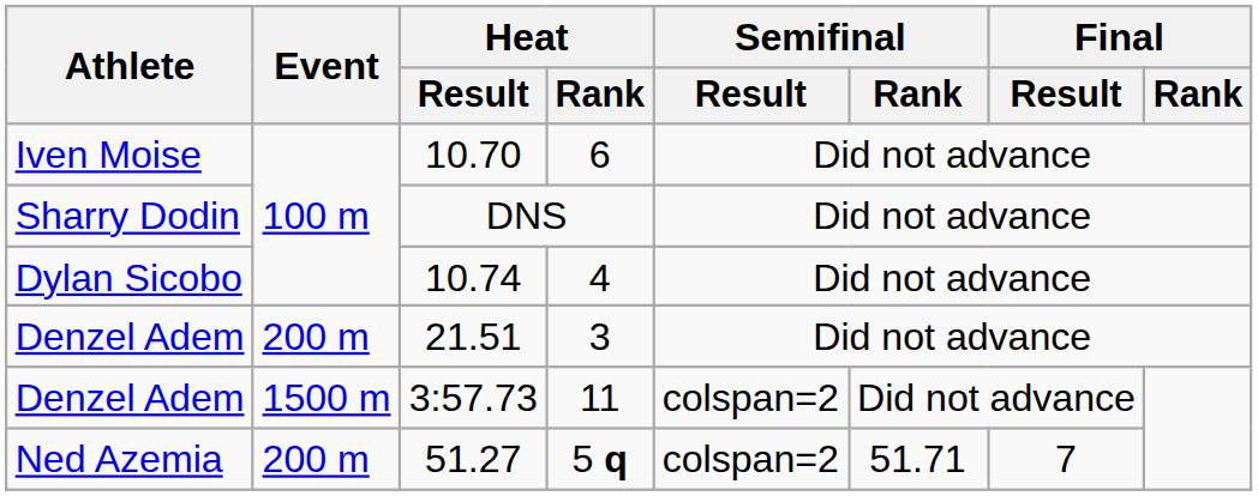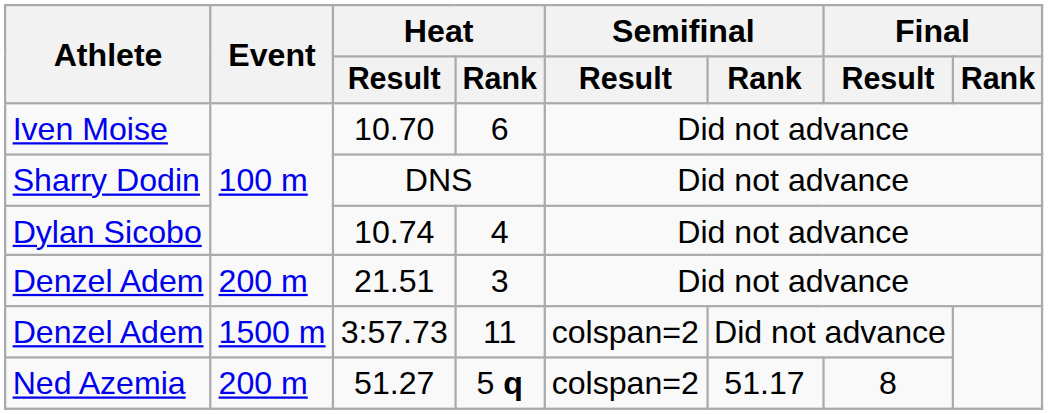51.27 | Semifinal / Rank: 51.71 -> 51.17
51.27 | Final / Result: 7 -> 8
